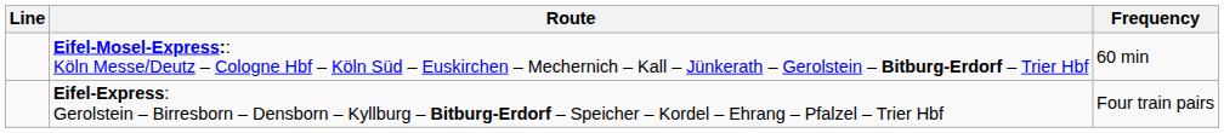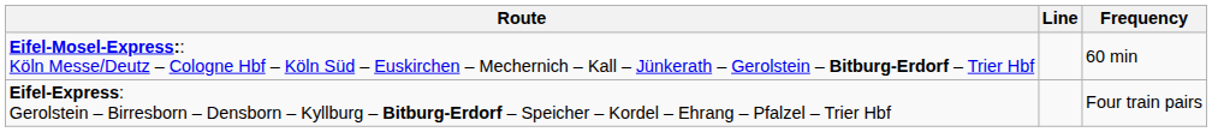columns swapped: Line <-> Route
